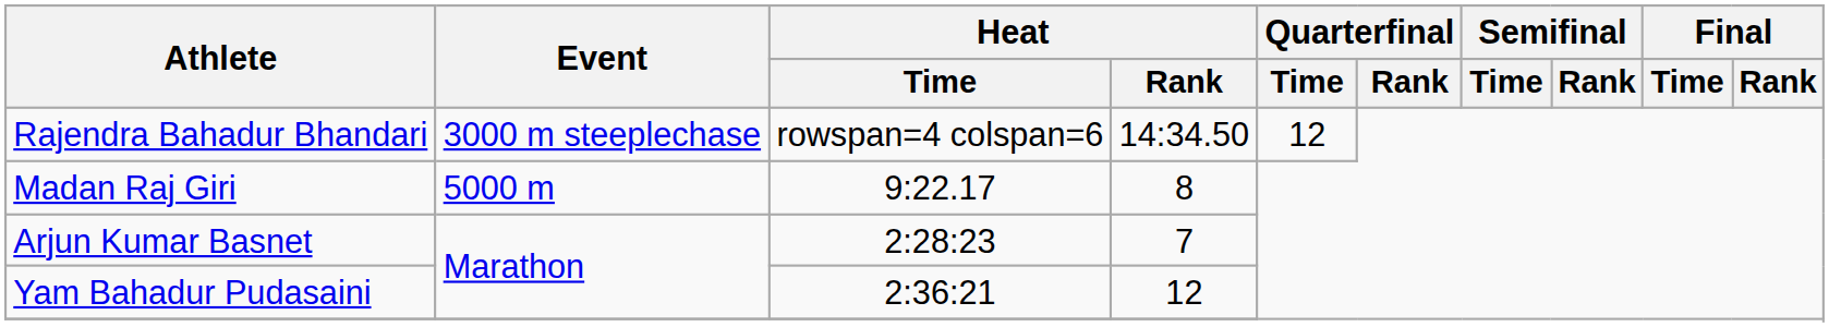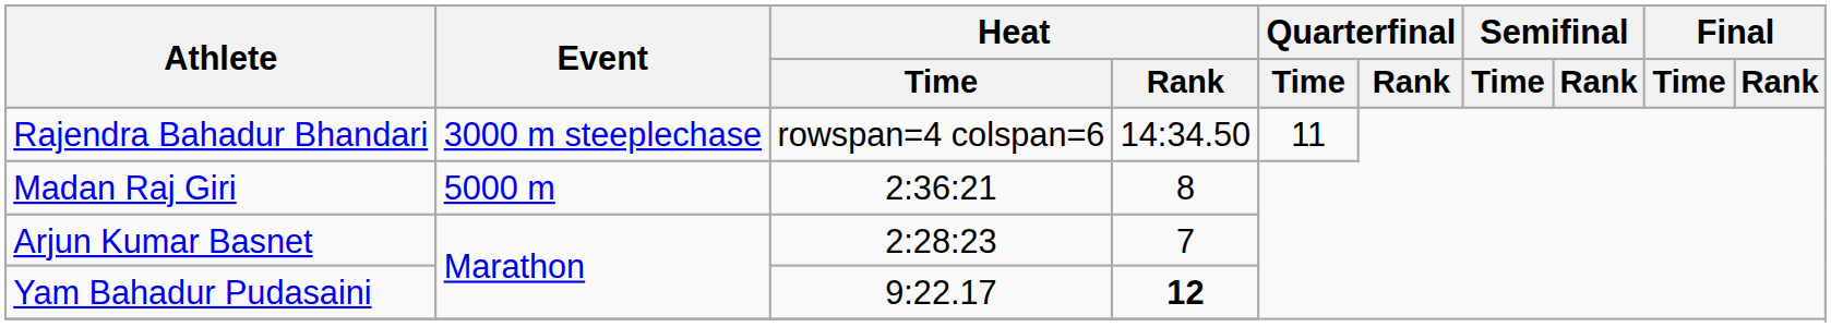Rajendra Bahadur Bhandari | Quarterfinal / Time: 12 -> 11
Madan Raj Giri | Heat / Time: 9:22.17 -> 2:36:21
Yam Bahadur Pudasaini | Heat / Time: 2:36:21 -> 9:22.17
Yam Bahadur Pudasaini | Heat / Rank: normal -> bold
